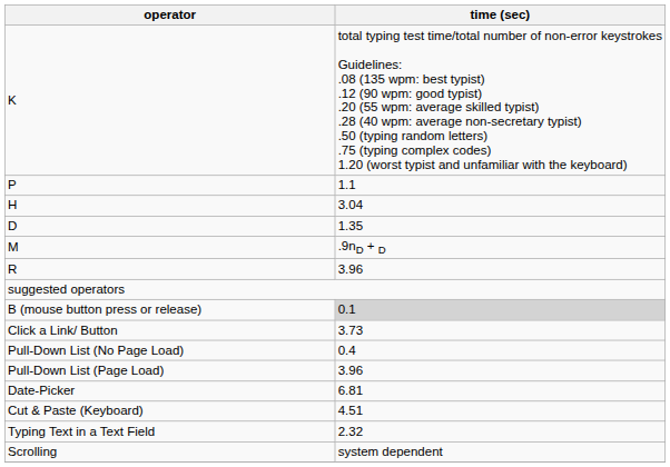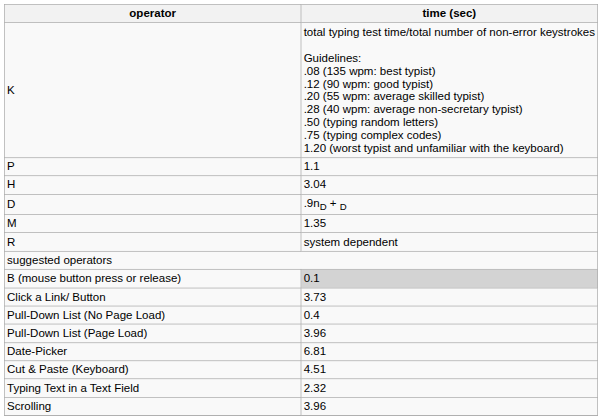D | time (sec): 1.35 -> .9nD + D
M | time (sec): .9nD + D -> 1.35
R | time (sec): 3.96 -> system dependent
Scrolling | time (sec): system dependent -> 3.96
